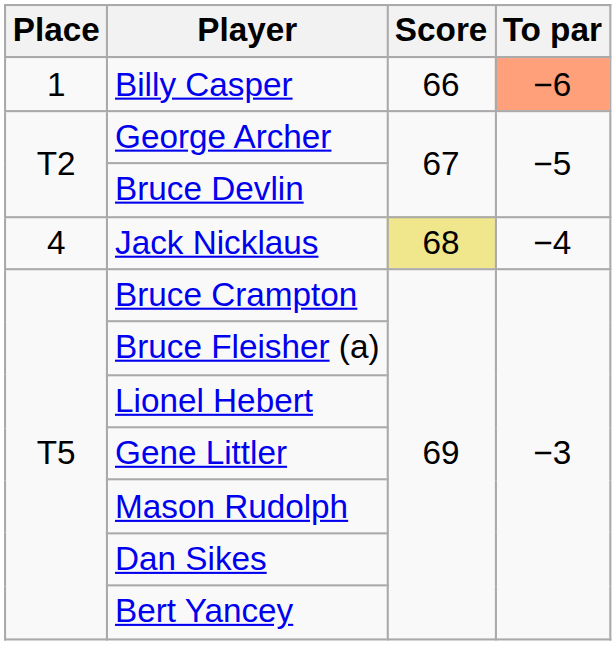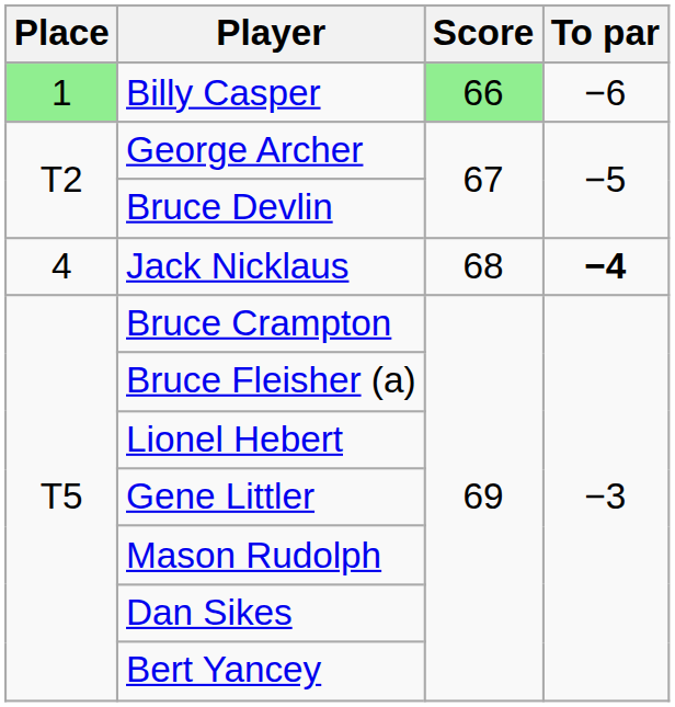Billy Casper | Place: no background -> lightgreen background
Billy Casper | Score: no background -> lightgreen background
Billy Casper | To par: lightsalmon background -> no background
Jack Nicklaus | Score: khaki background -> no background
Jack Nicklaus | To par: normal -> bold
